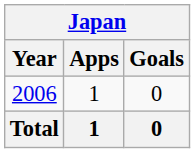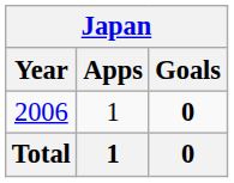2006 | Goals: normal -> bold
